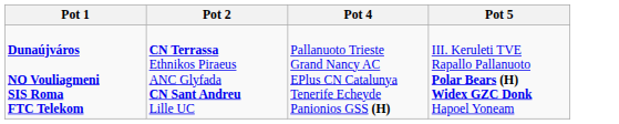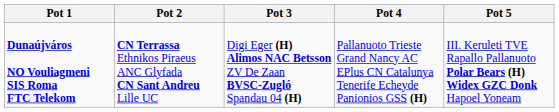+ column: Pot 3 | Digi Eger (H) Alimos NAC Betsson ZV De Zaan BVSC-Zugló Spandau 04 (H)
